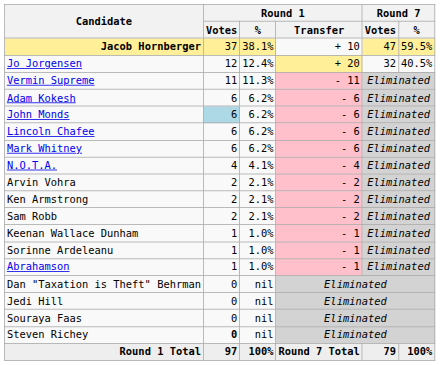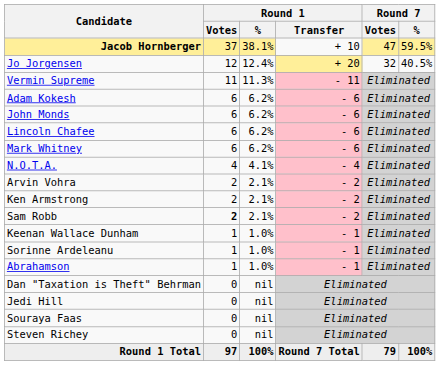John Monds | Round 1 / Votes: lightblue background -> no background
Sam Robb | Round 1 / Votes: normal -> bold
Steven Richey | Round 1 / Votes: bold -> normal
